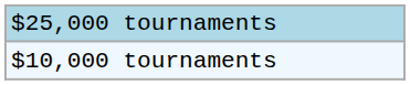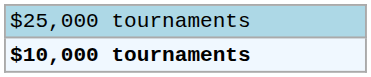row 2 | column 1: normal -> bold
